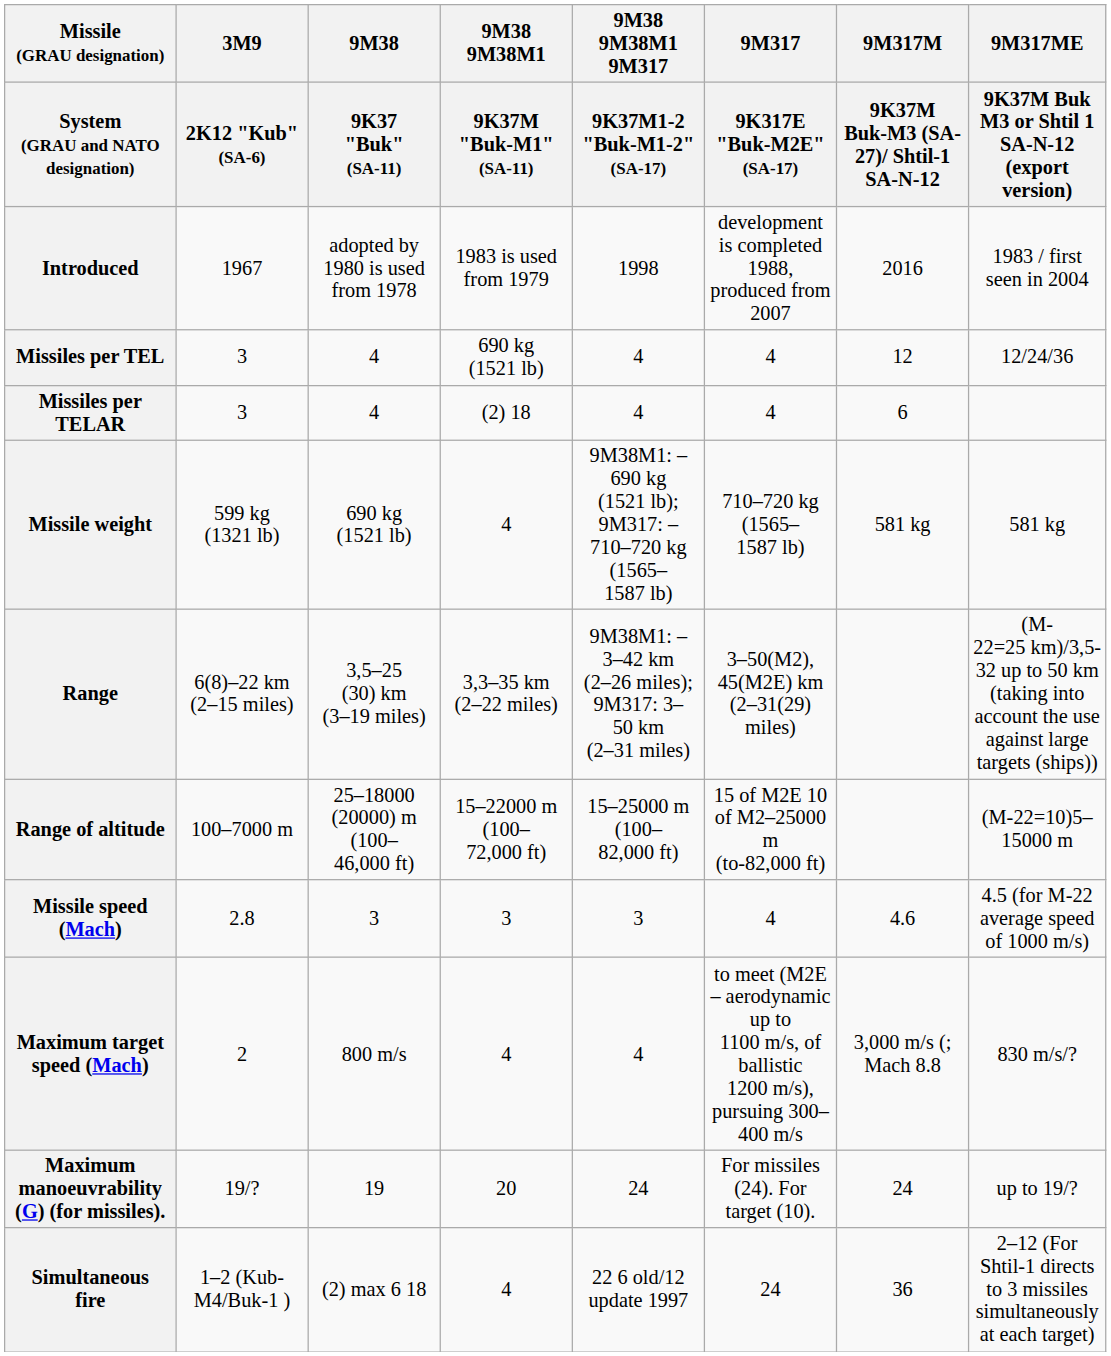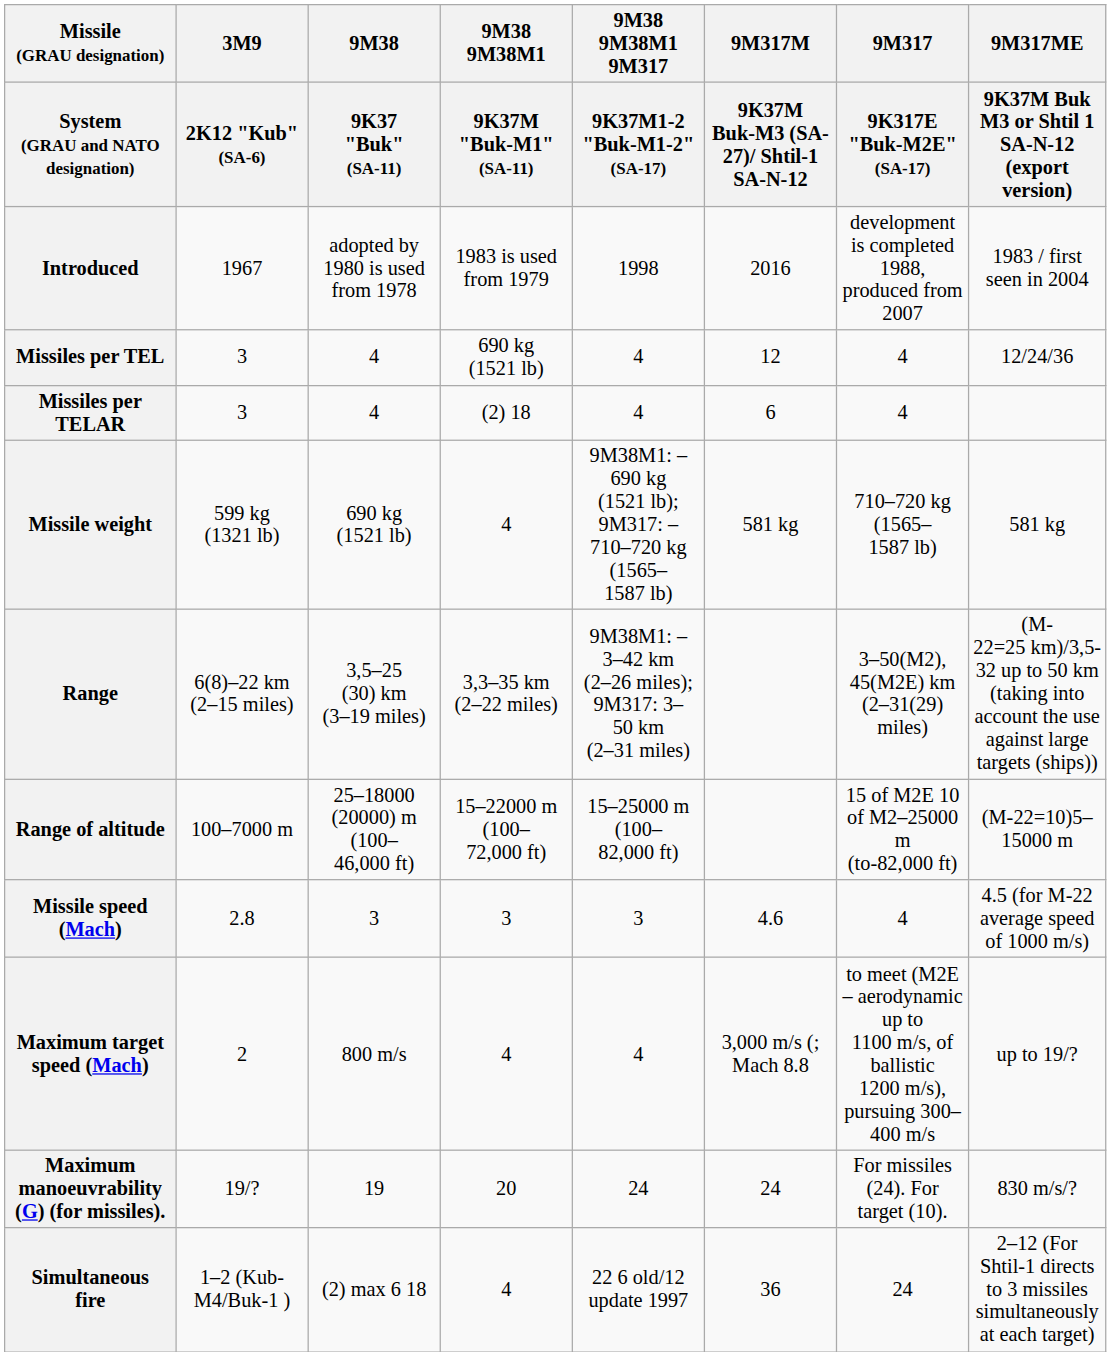columns swapped: 9M317 / 9K317E "Buk-M2E" (SA-17) <-> 9M317M / 9K37M Buk-M3 (SA-27)/ Shtil-1 SA-N-12
Maximum target speed (Mach) | 9M317ME / 9K37M Buk M3 or Shtil 1 SA-N-12 (export version): 830 m/s/? -> up to 19/?
Maximum manoeuvrability (G) (for missiles). | 9M317ME / 9K37M Buk M3 or Shtil 1 SA-N-12 (export version): up to 19/? -> 830 m/s/?
